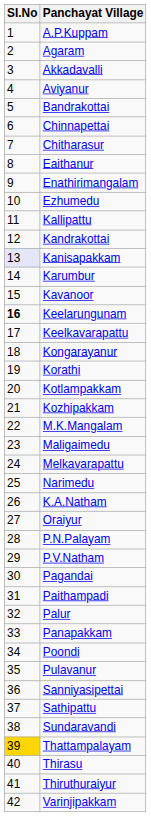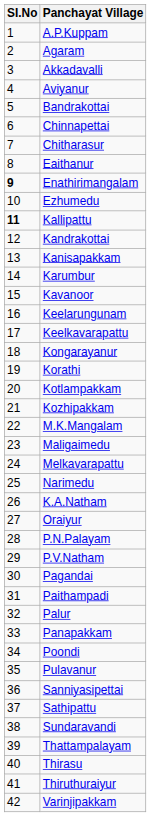Enathirimangalam | SI.No: normal -> bold
Kallipattu | SI.No: normal -> bold
Kanisapakkam | SI.No: lavender background -> no background
Keelarungunam | SI.No: bold -> normal
Thattampalayam | SI.No: gold background -> no background
